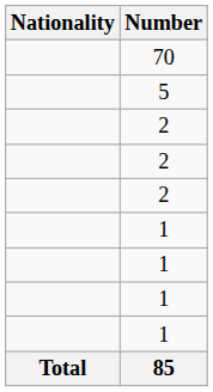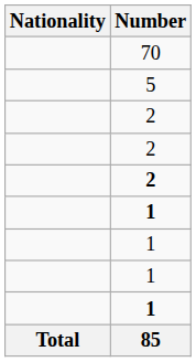row 6 | Number: normal -> bold
row 7 | Number: normal -> bold
row 10 | Number: normal -> bold
